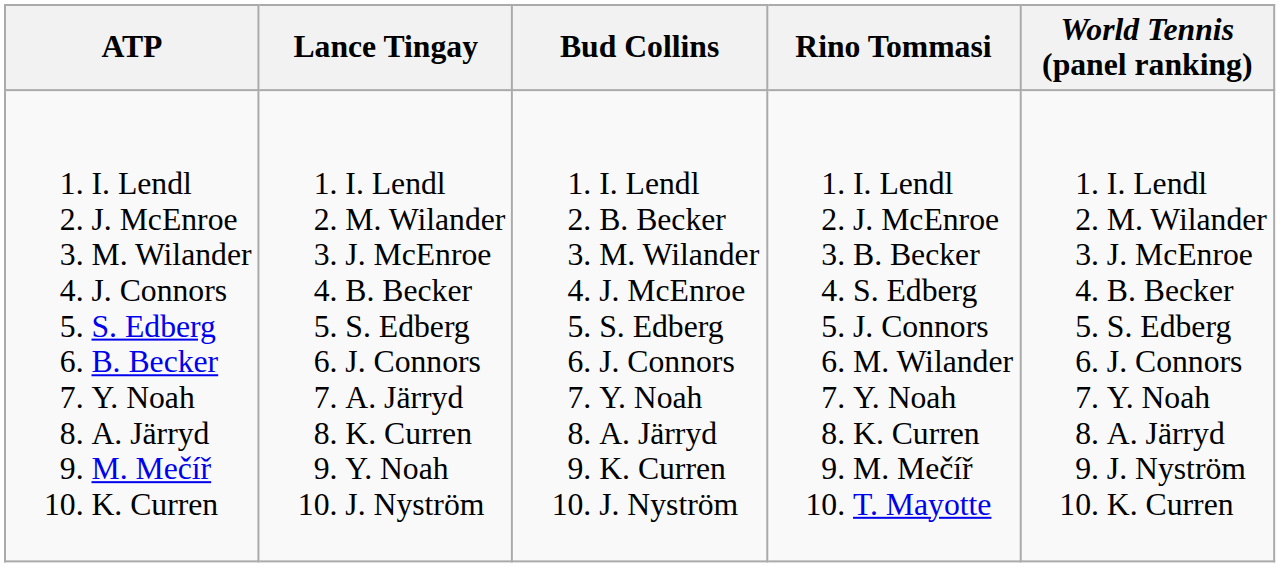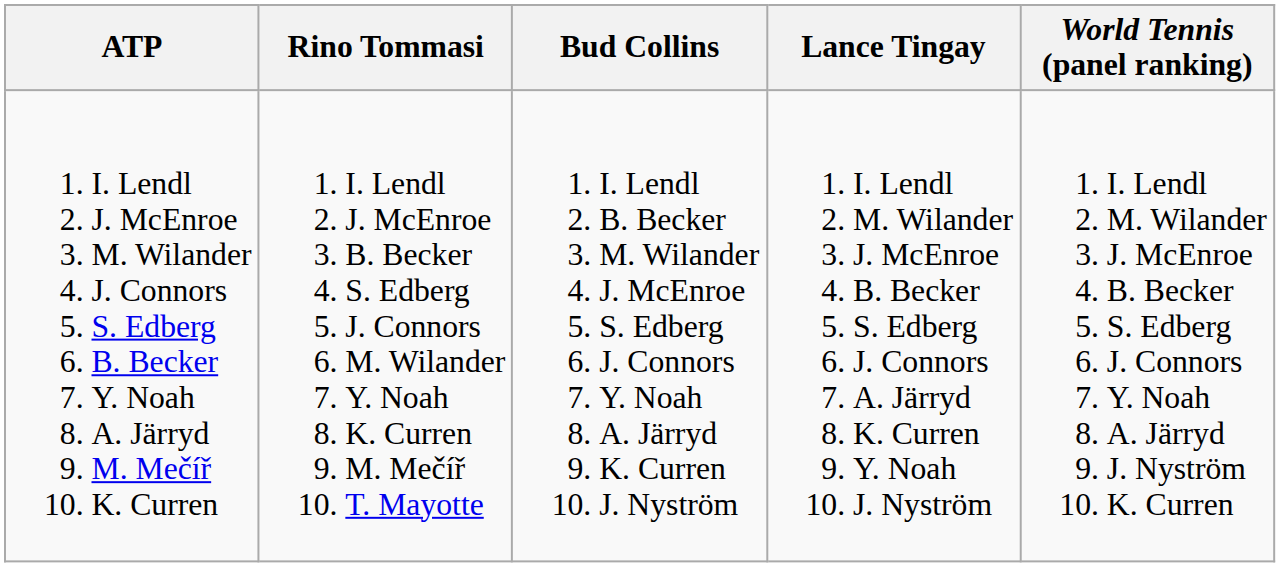columns swapped: Lance Tingay <-> Rino Tommasi
